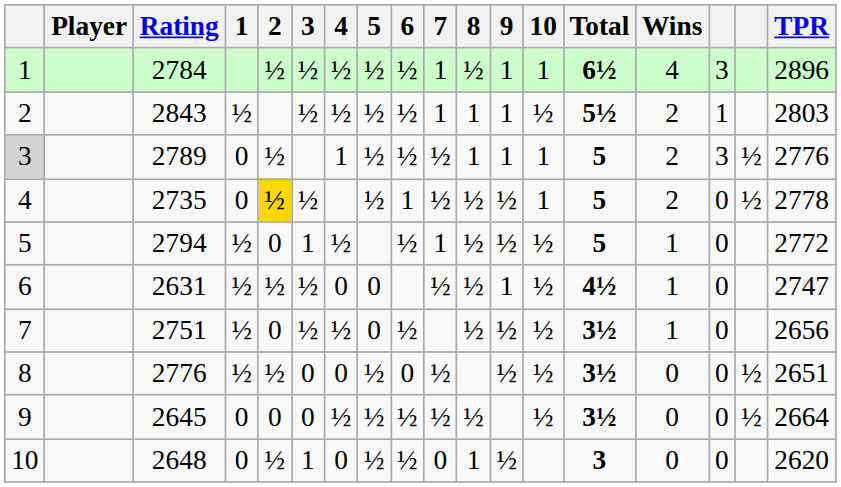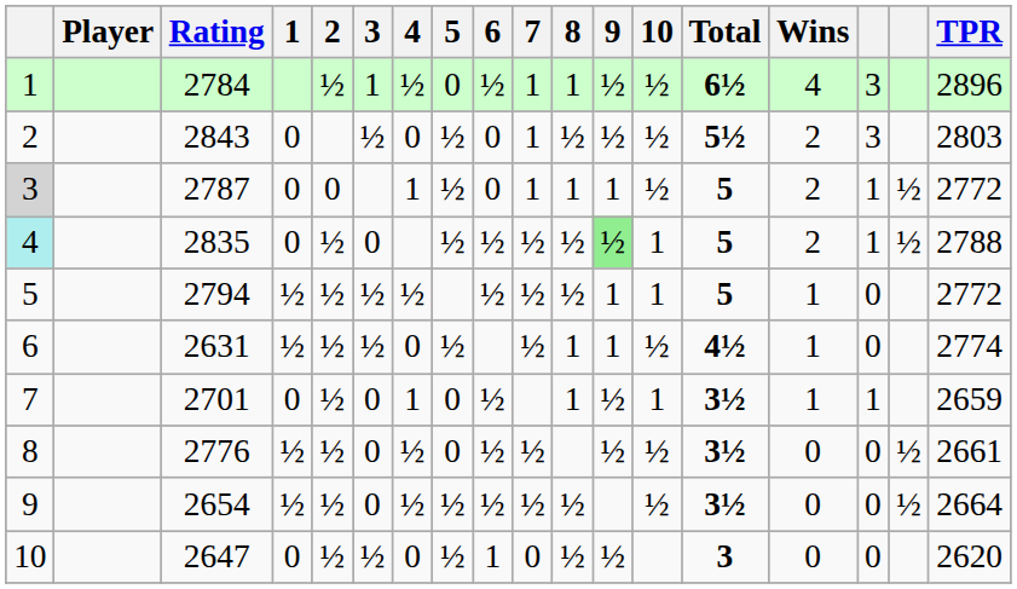row 2 | 3: ½ -> 1
row 2 | 5: ½ -> 0
row 2 | 8: ½ -> 1
row 2 | 9: 1 -> ½
row 2 | 10: 1 -> ½
row 3 | 1: ½ -> 0
row 3 | 4: ½ -> 0
row 3 | 6: ½ -> 0
row 3 | 8: 1 -> ½
row 3 | 9: 1 -> ½
row 3 | column 16: 1 -> 3
row 4 | Rating: 2789 -> 2787
row 4 | 2: ½ -> 0
row 4 | 6: ½ -> 0
row 4 | 7: ½ -> 1
row 4 | 10: 1 -> ½
row 4 | column 16: 3 -> 1
row 4 | TPR: 2776 -> 2772
row 5 | column 1: no background -> paleturquoise background
row 5 | Rating: 2735 -> 2835
row 5 | 2: gold background -> no background
row 5 | 3: ½ -> 0
row 5 | 6: 1 -> ½
row 5 | 9: no background -> lightgreen background
row 5 | column 16: 0 -> 1
row 5 | TPR: 2778 -> 2788
row 6 | 2: 0 -> ½
row 6 | 3: 1 -> ½
row 6 | 7: 1 -> ½
row 6 | 9: ½ -> 1
row 6 | 10: ½ -> 1
row 7 | 5: 0 -> ½
row 7 | 8: ½ -> 1
row 7 | TPR: 2747 -> 2774
row 8 | Rating: 2751 -> 2701
row 8 | 1: ½ -> 0
row 8 | 2: 0 -> ½
row 8 | 3: ½ -> 0
row 8 | 4: ½ -> 1
row 8 | 8: ½ -> 1
row 8 | 10: ½ -> 1
row 8 | column 16: 0 -> 1
row 8 | TPR: 2656 -> 2659
row 9 | 4: 0 -> ½
row 9 | 5: ½ -> 0
row 9 | 6: 0 -> ½
row 9 | TPR: 2651 -> 2661
row 10 | Rating: 2645 -> 2654
row 10 | 1: 0 -> ½
row 10 | 2: 0 -> ½
row 11 | Rating: 2648 -> 2647
row 11 | 3: 1 -> ½
row 11 | 6: ½ -> 1
row 11 | 8: 1 -> ½
